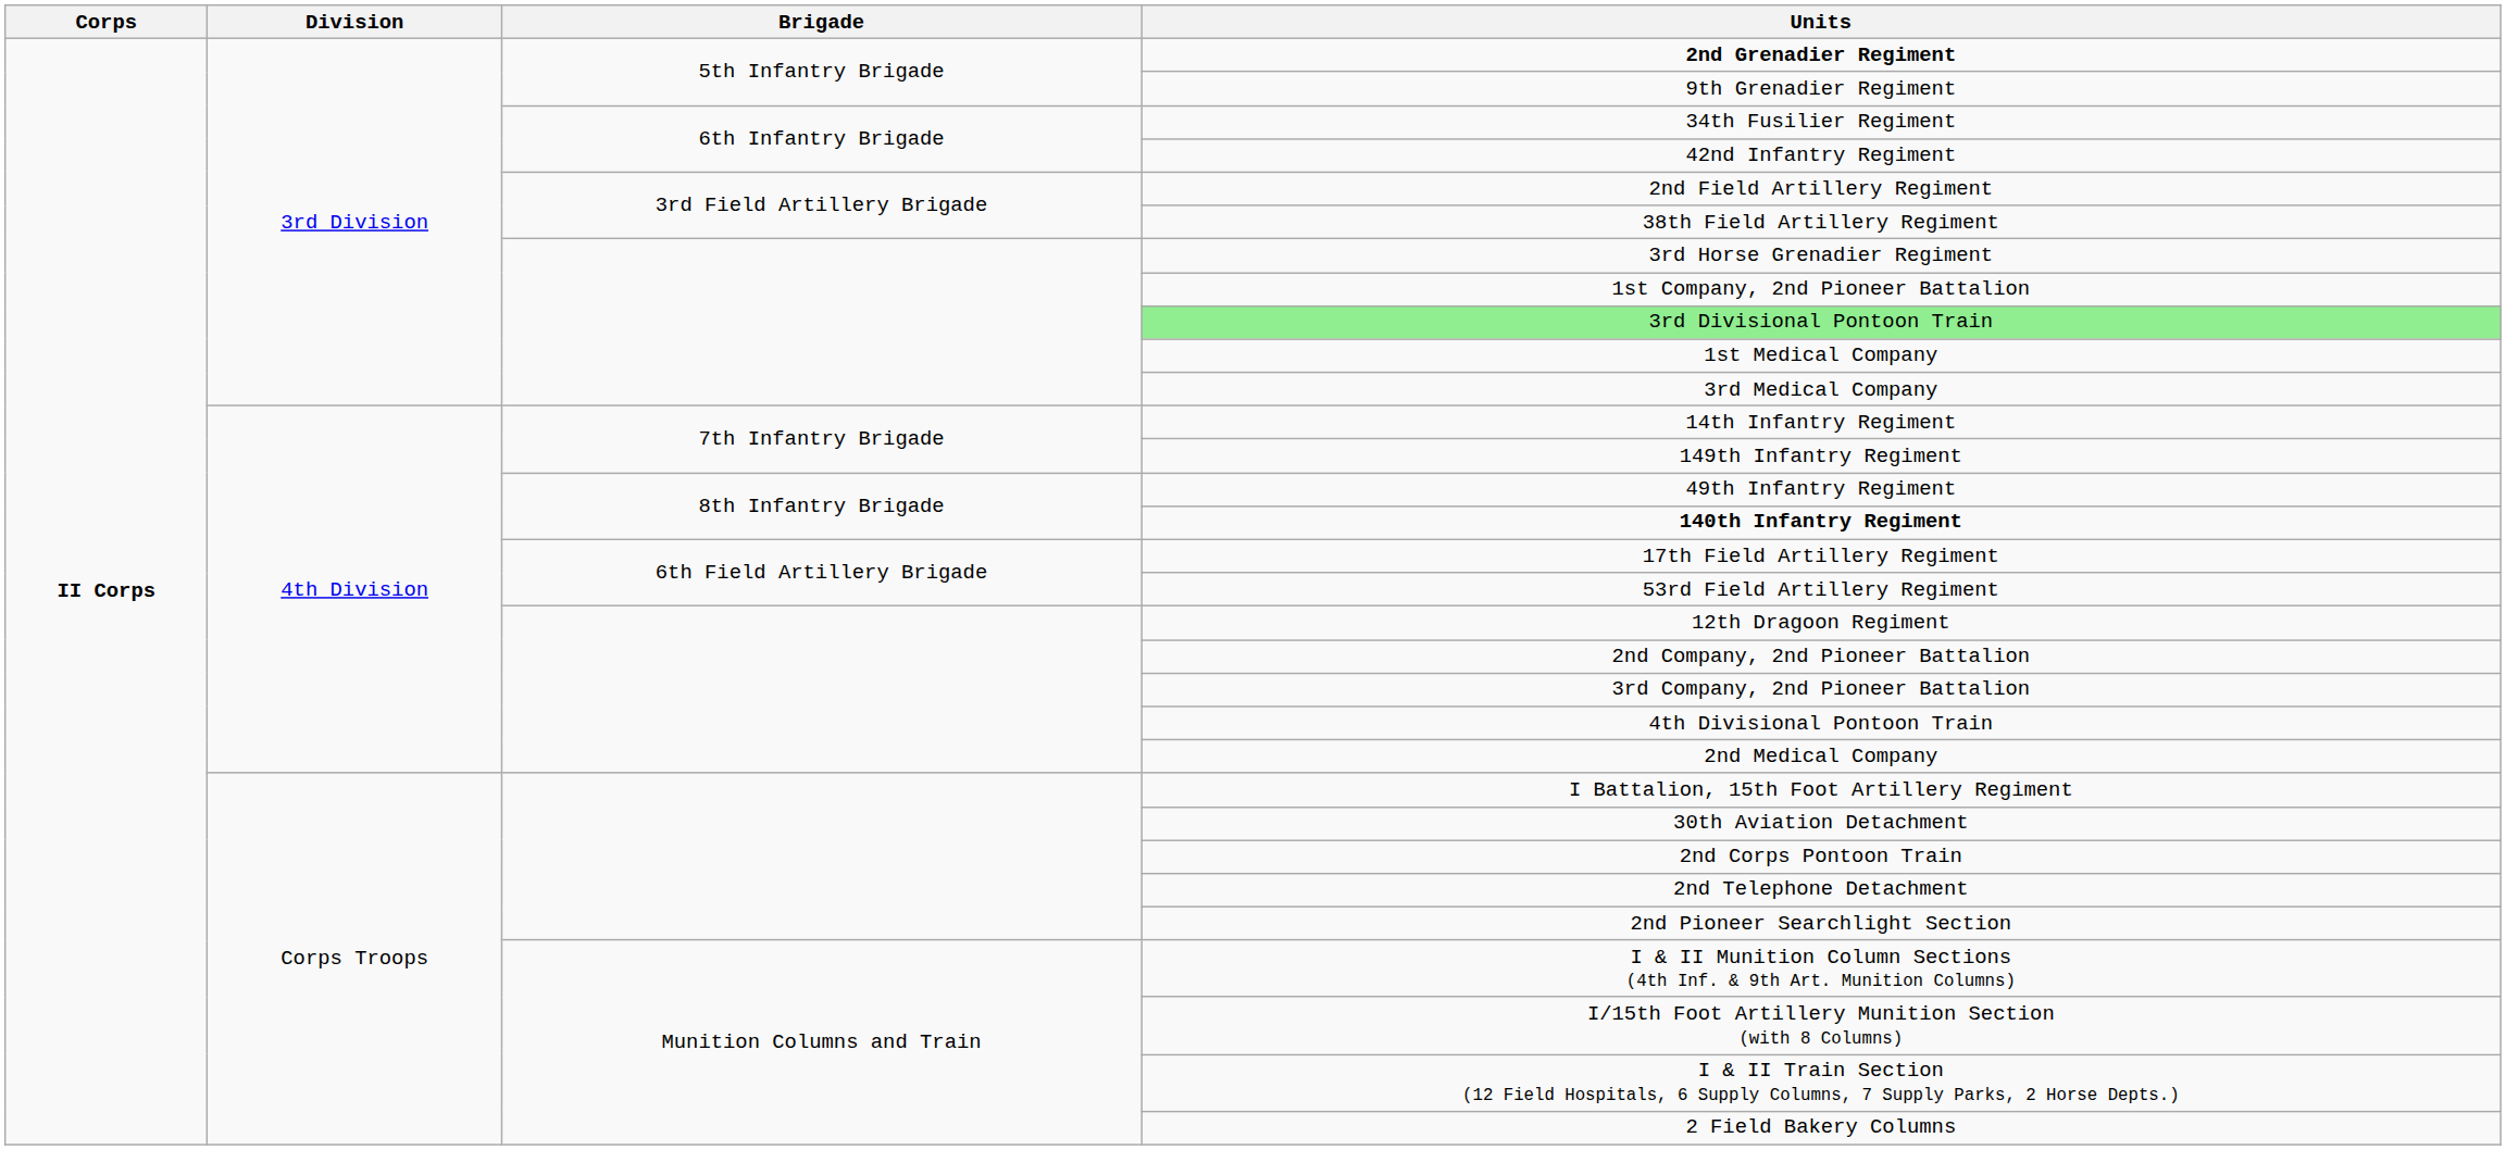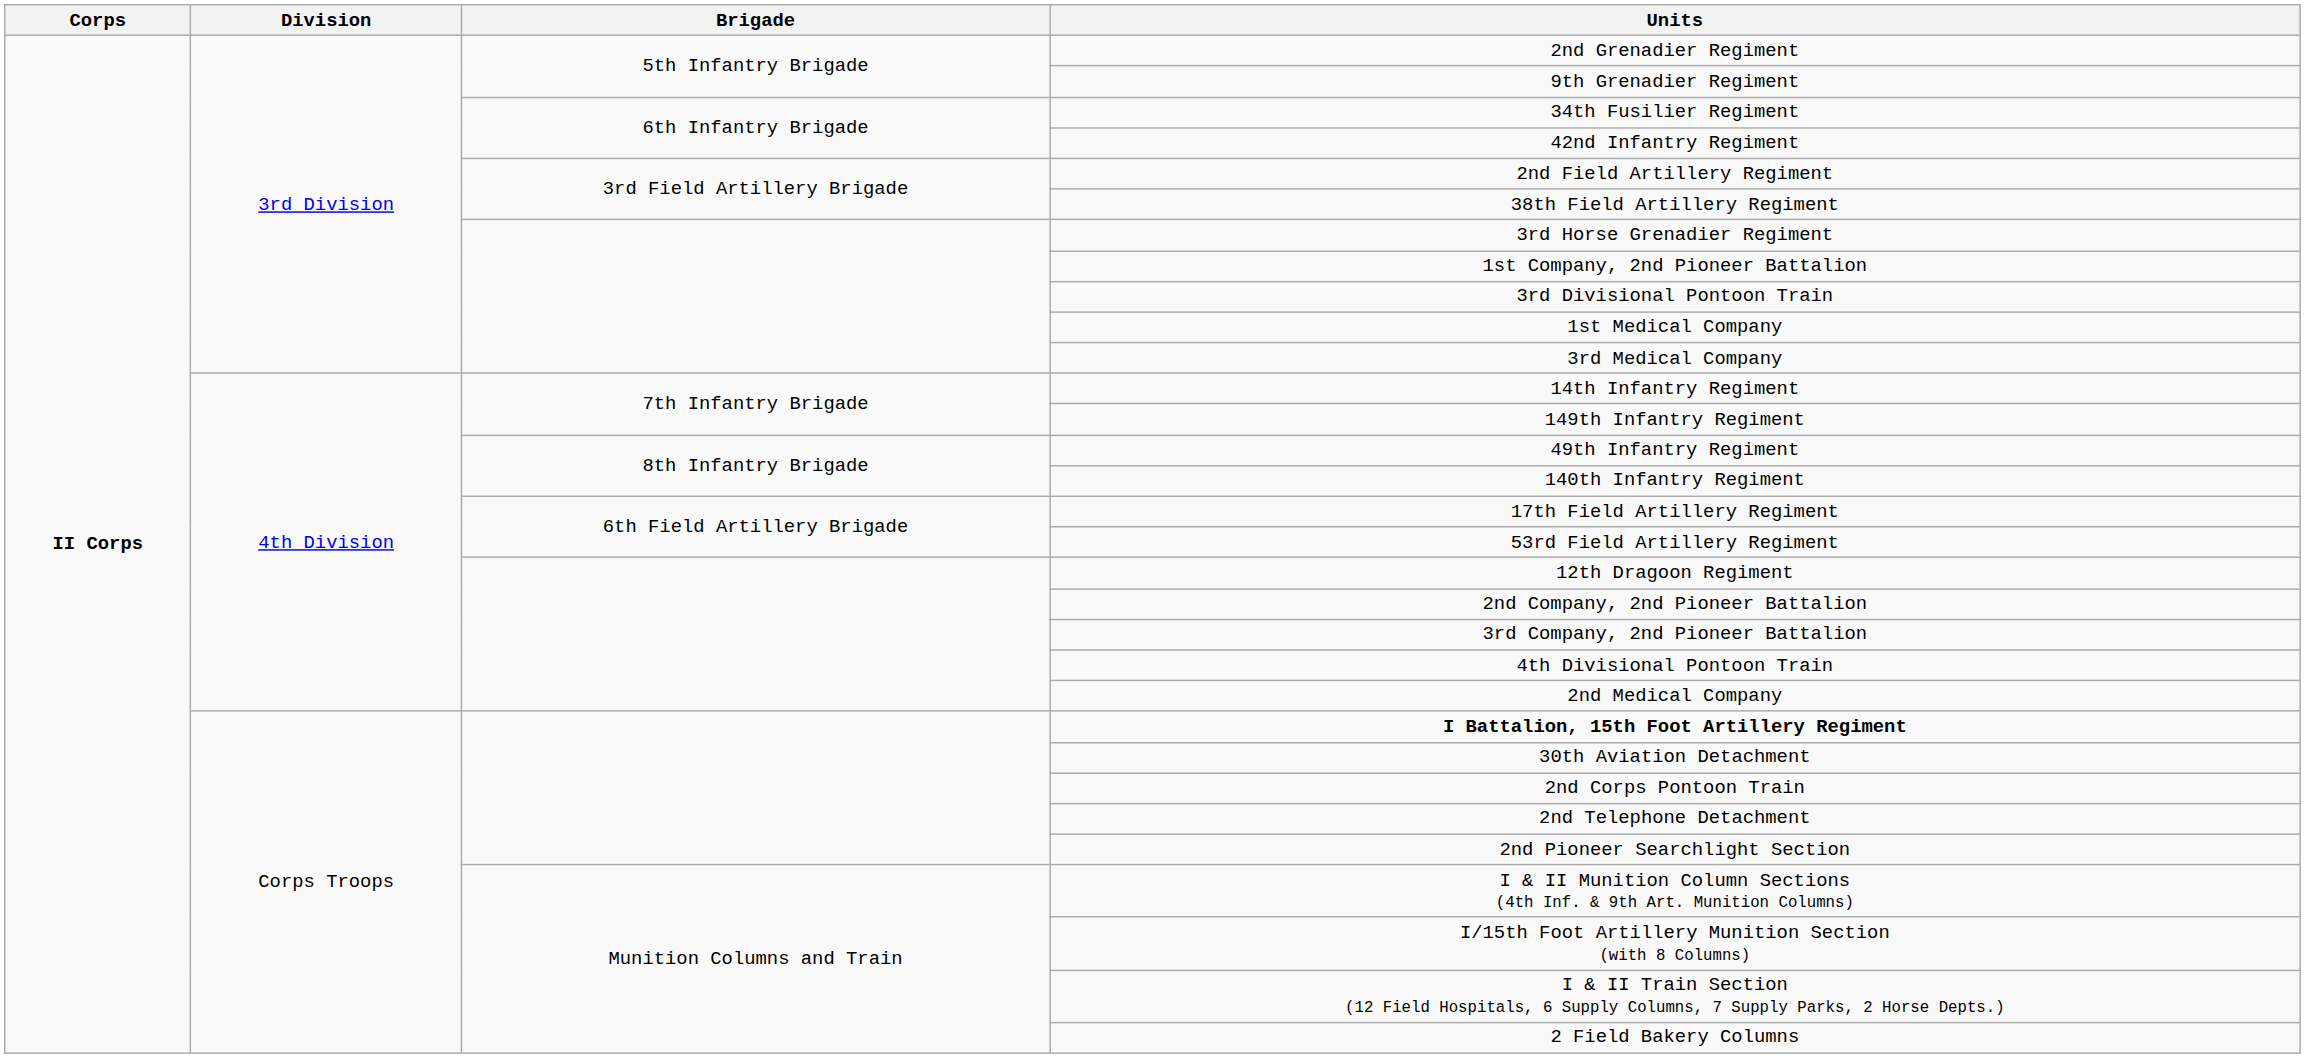2nd Grenadier Regiment | Units: bold -> normal
3rd Divisional Pontoon Train | Units: lightgreen background -> no background
140th Infantry Regiment | Units: bold -> normal
I Battalion, 15th Foot Artillery Regiment | Units: normal -> bold
